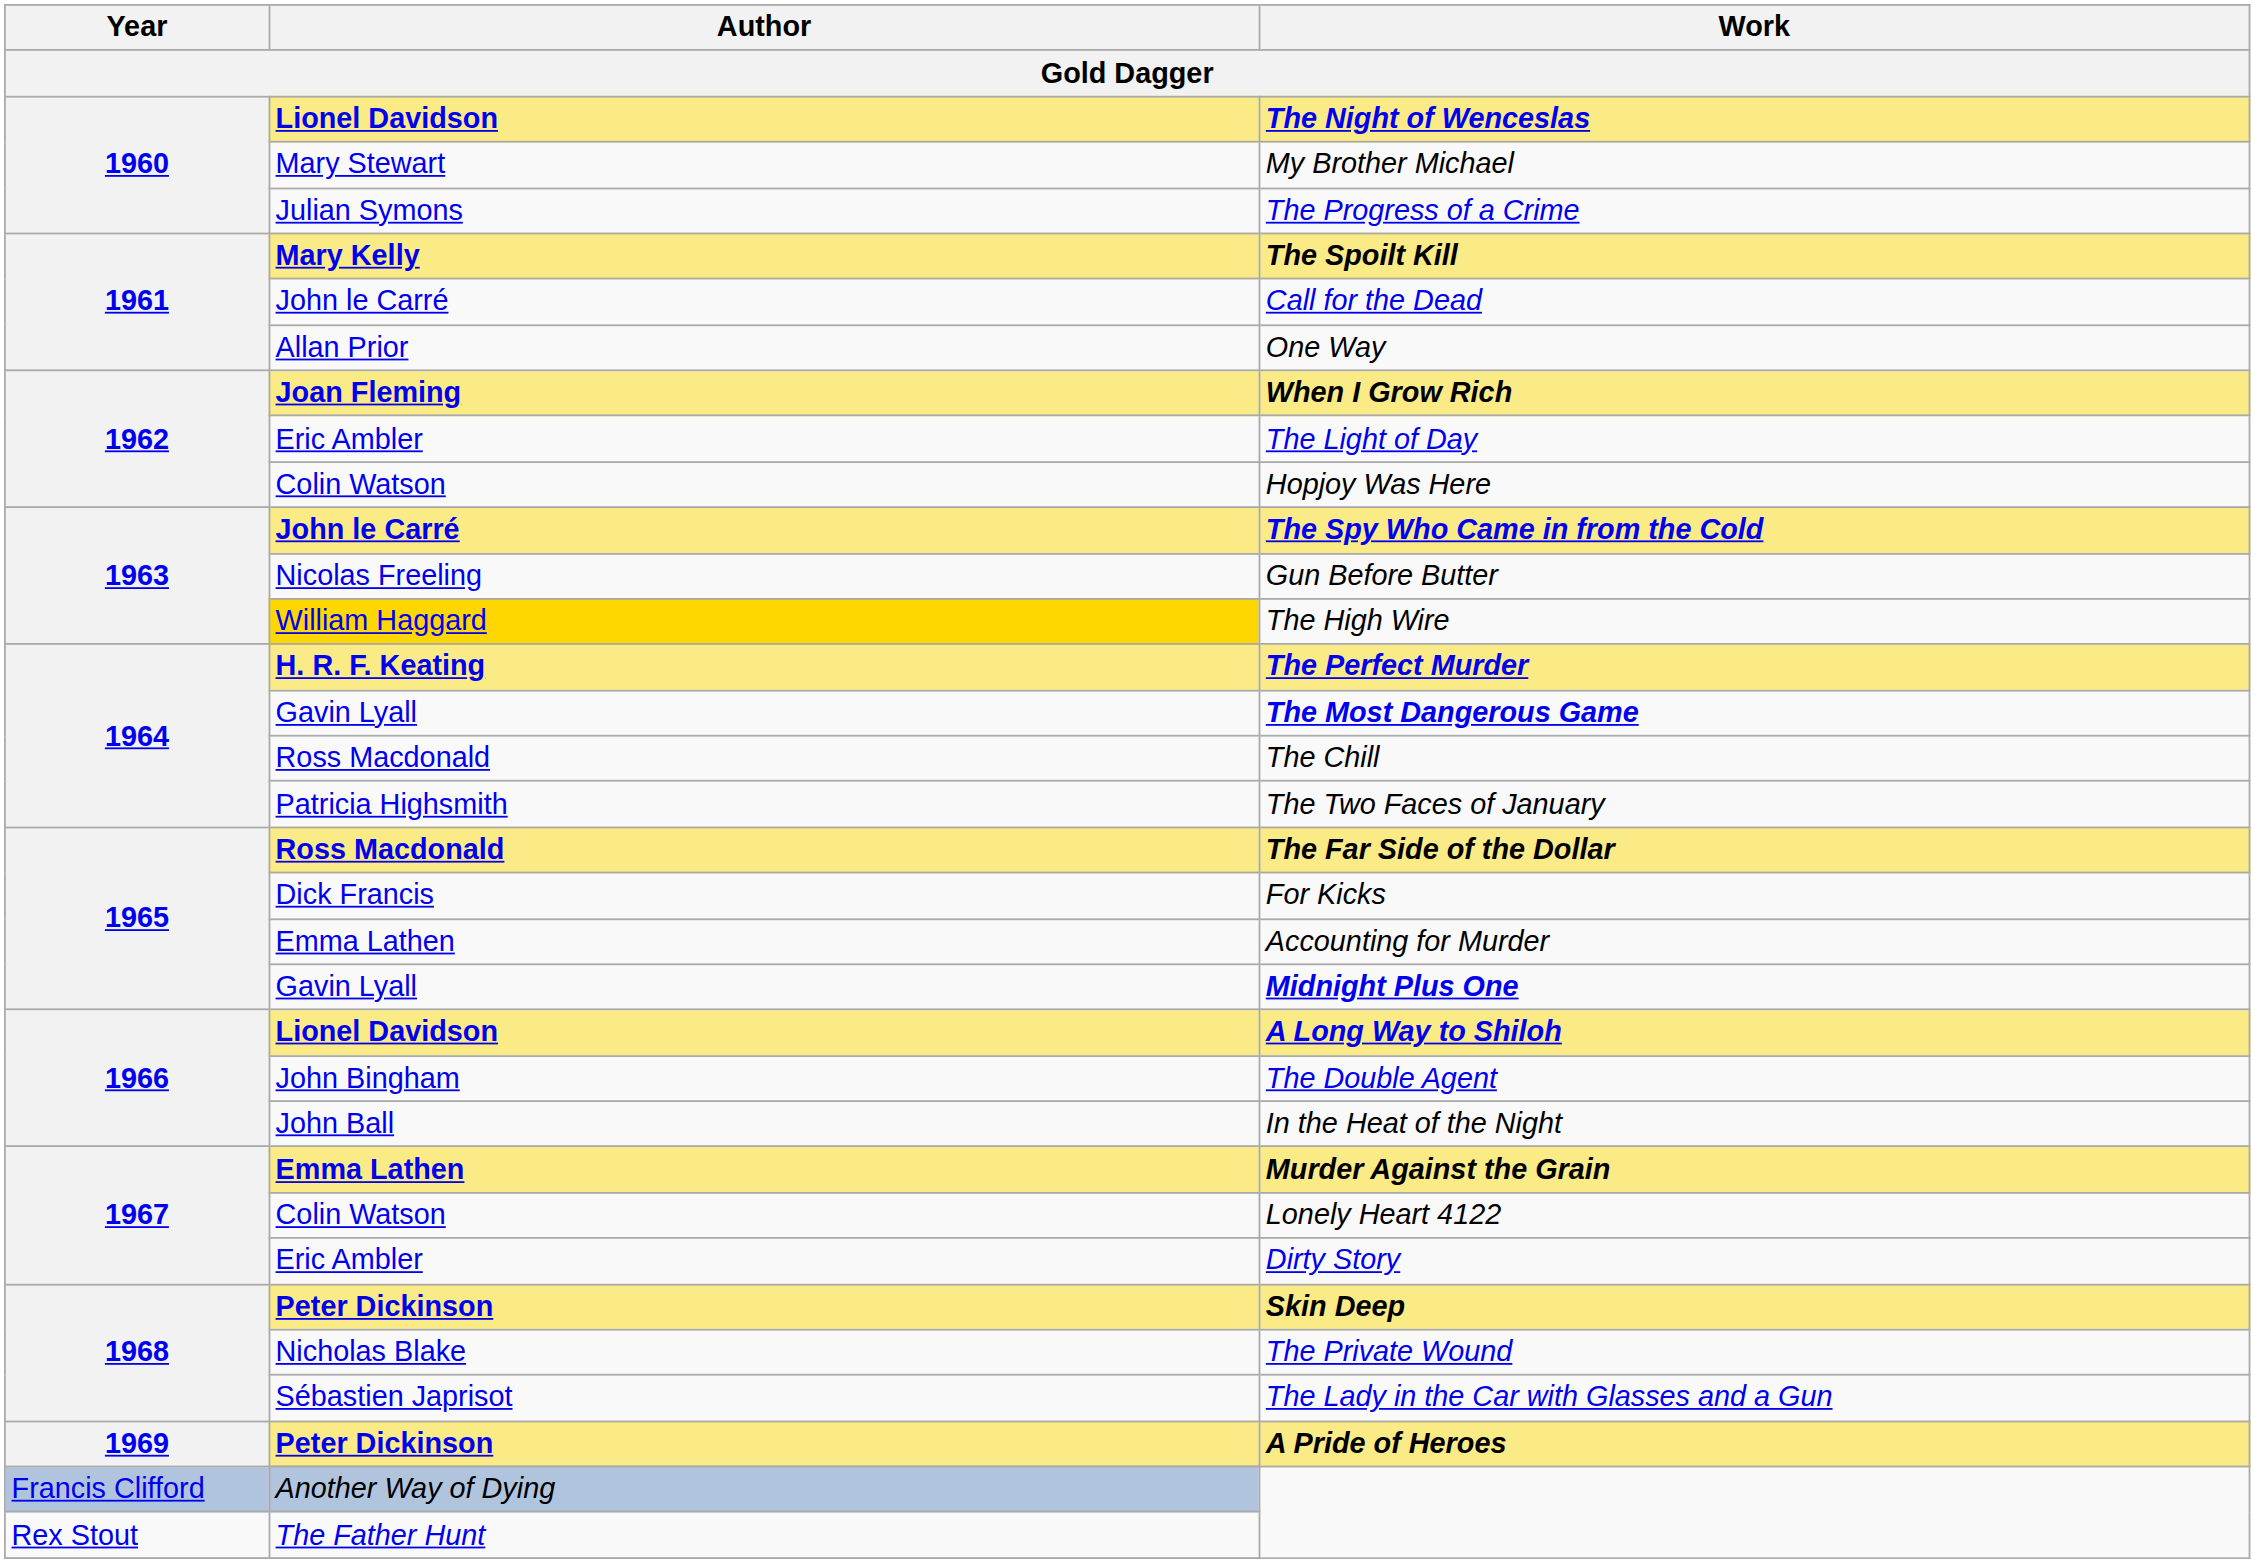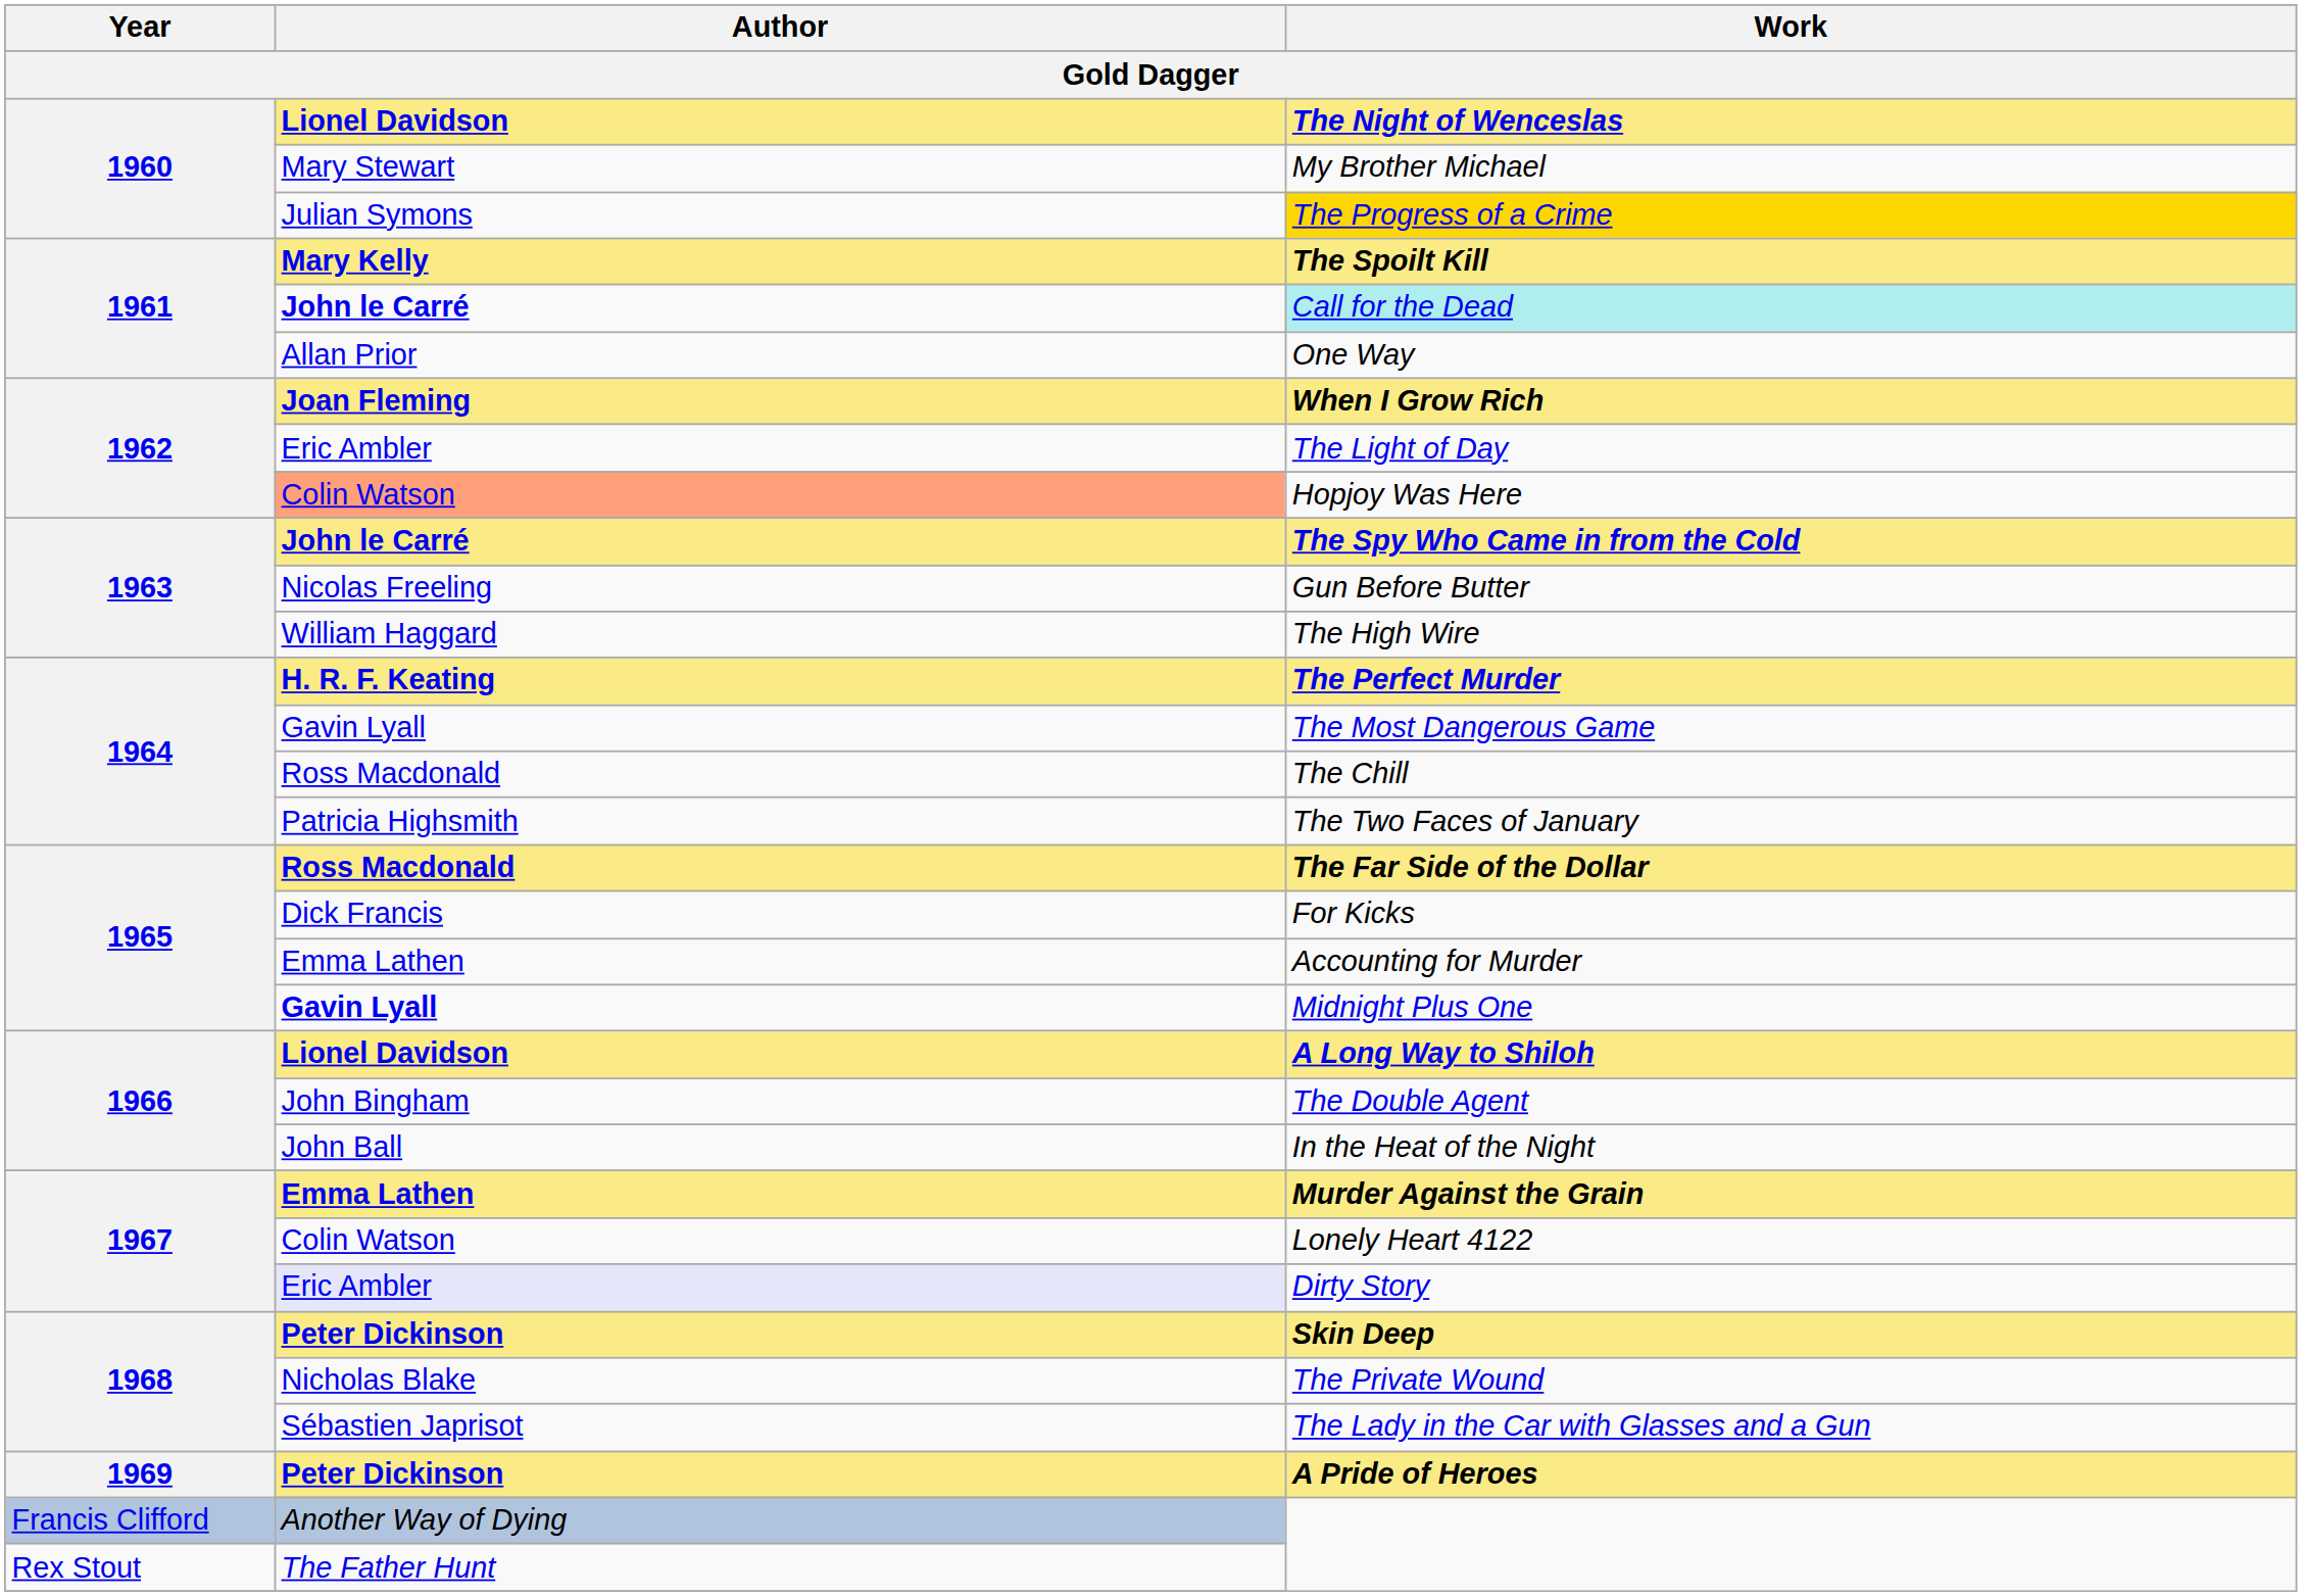The Progress of a Crime | Work: no background -> gold background
Call for the Dead | Author: normal -> bold
Call for the Dead | Work: no background -> paleturquoise background
Hopjoy Was Here | Author: no background -> lightsalmon background
The High Wire | Author: gold background -> no background
The Most Dangerous Game | Work: bold -> normal
Midnight Plus One | Author: normal -> bold
Midnight Plus One | Work: bold -> normal
Dirty Story | Author: no background -> lavender background
